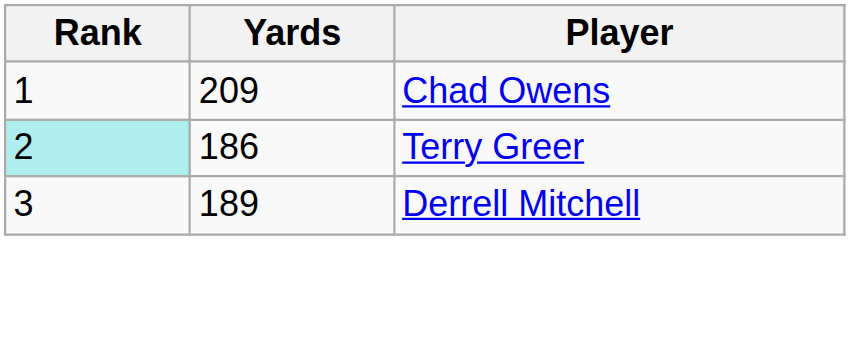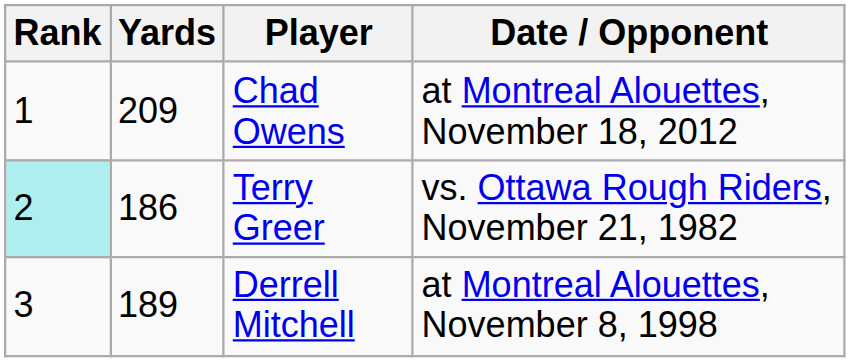+ column: Date / Opponent | at Montreal Alouettes, November 18, 2012 | vs. Ottawa Rough Riders, November 21, 1982 | at Montreal Alouettes, November 8, 1998
